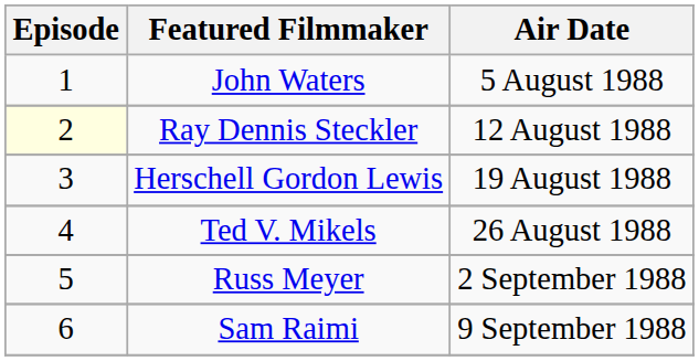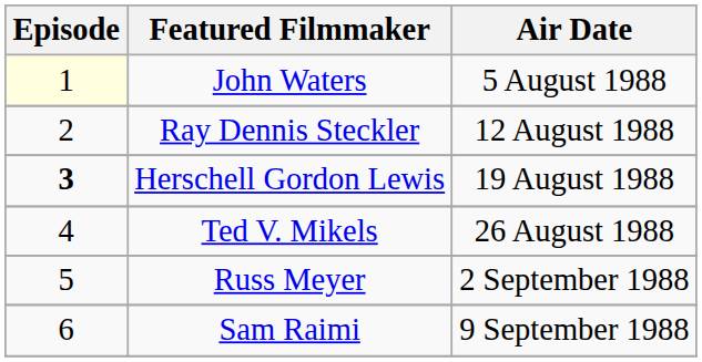John Waters | Episode: no background -> lightyellow background
Ray Dennis Steckler | Episode: lightyellow background -> no background
Herschell Gordon Lewis | Episode: normal -> bold
